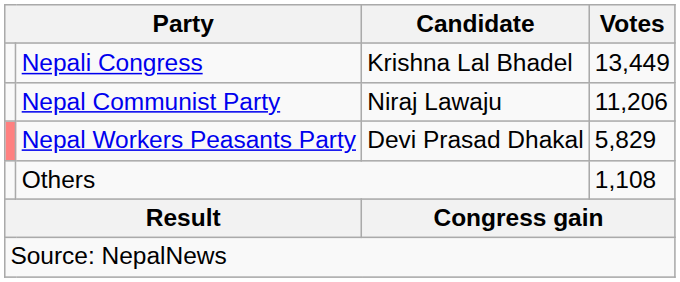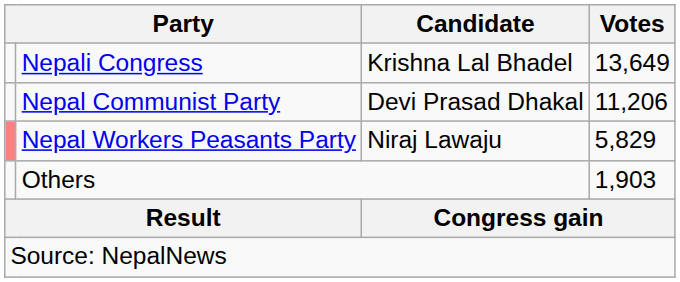Nepali Congress | Votes: 13,449 -> 13,649
Nepal Communist Party | Candidate: Niraj Lawaju -> Devi Prasad Dhakal
Nepal Workers Peasants Party | Candidate: Devi Prasad Dhakal -> Niraj Lawaju
Others | Votes: 1,108 -> 1,903
